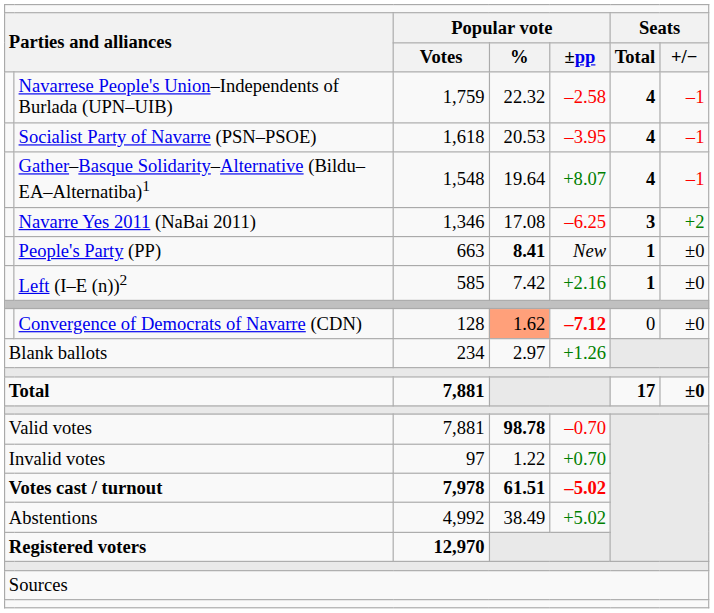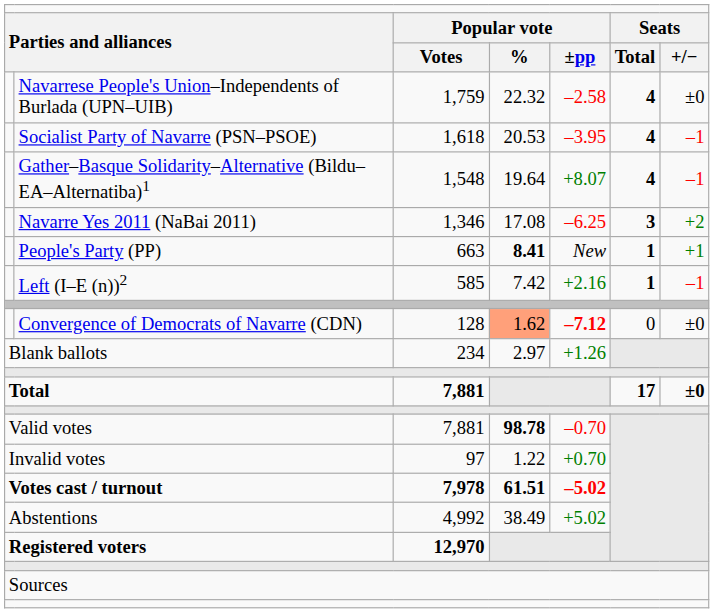Navarrese People's Union–Independents of Burlada (UPN–UIB) | column 7: –1 -> ±0
People's Party (PP) | column 7: ±0 -> +1
Left (I–E (n))2 | column 7: ±0 -> –1
